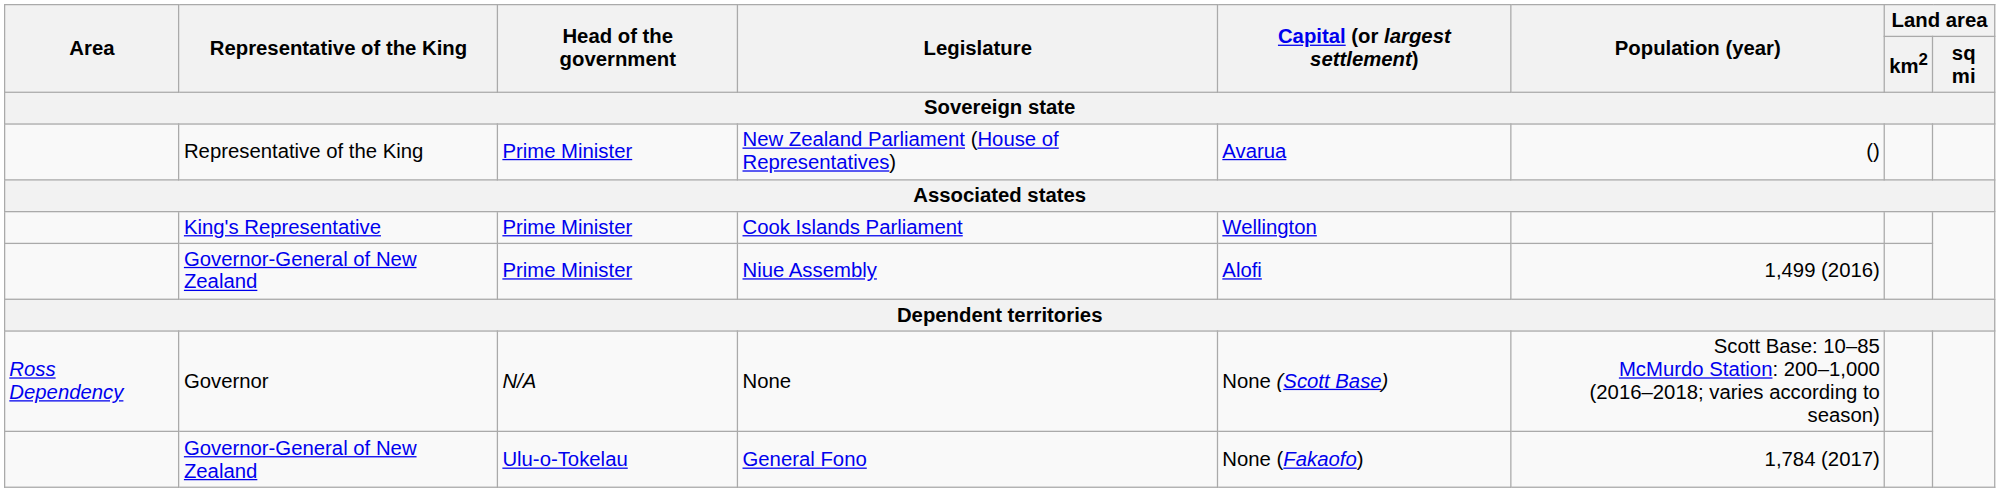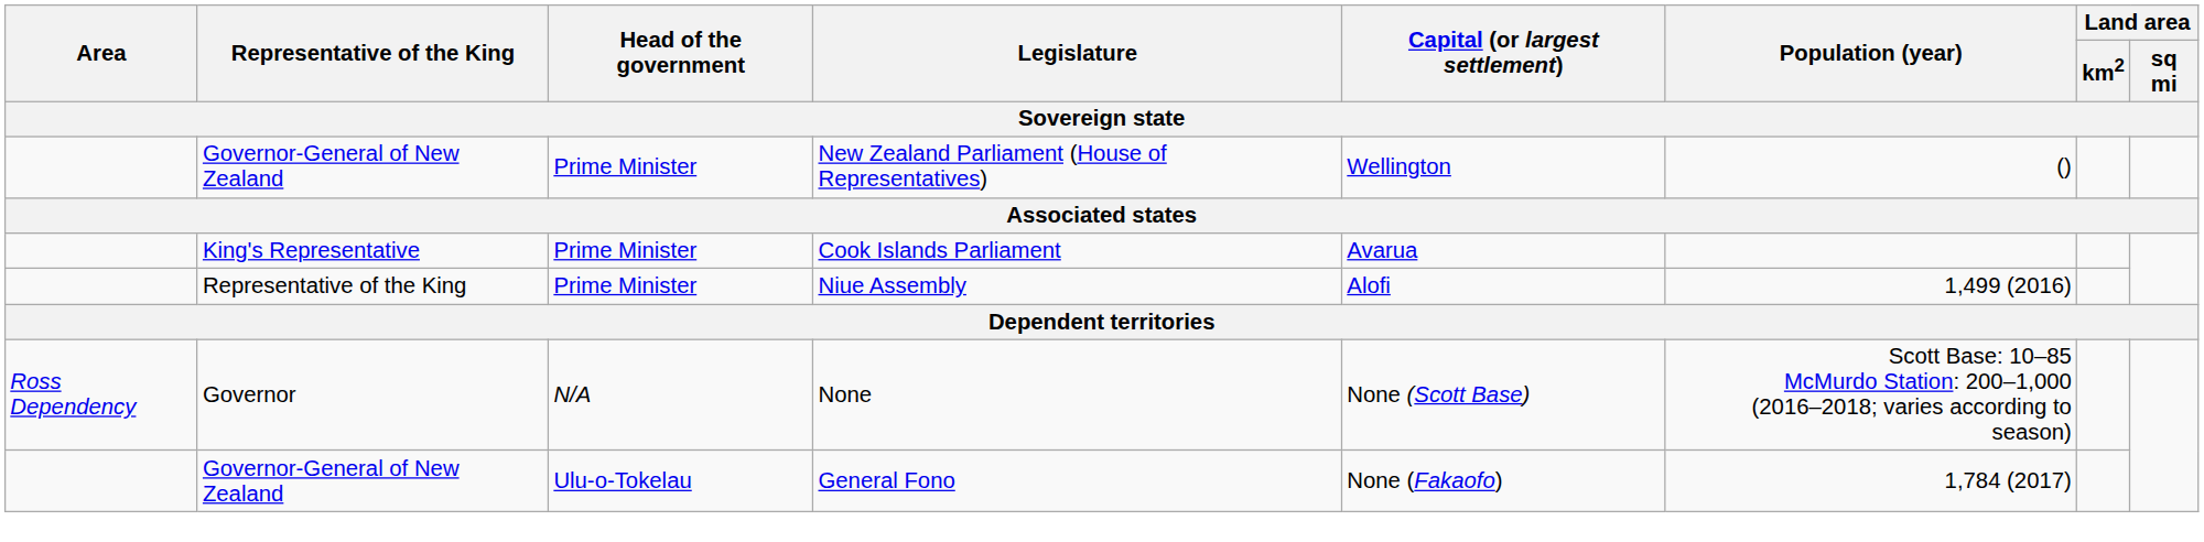New Zealand Parliament (House of Representatives) | Representative of the King: Representative of the King -> Governor-General of New Zealand
New Zealand Parliament (House of Representatives) | Capital (or largest settlement): Avarua -> Wellington
Cook Islands Parliament | Capital (or largest settlement): Wellington -> Avarua
Niue Assembly | Representative of the King: Governor-General of New Zealand -> Representative of the King
